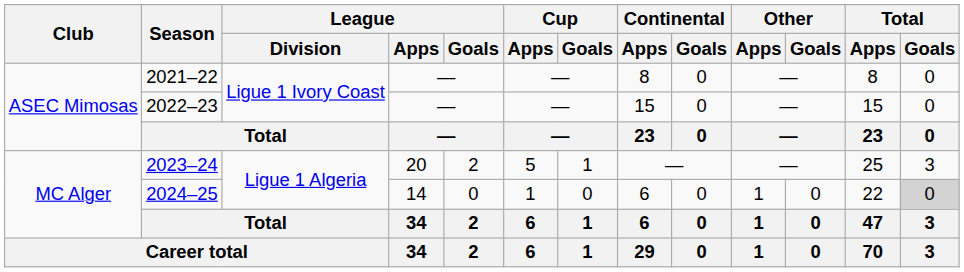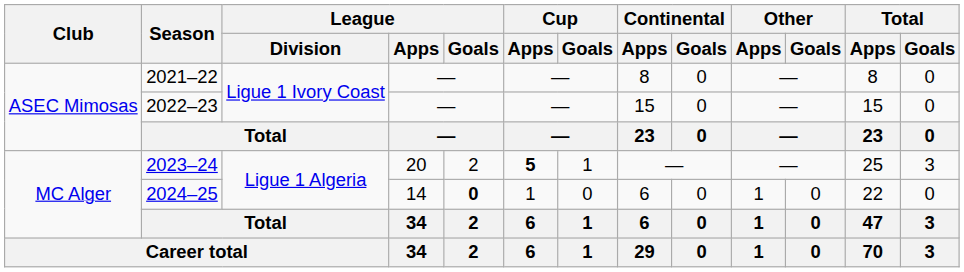2023–24 | Cup / Apps: normal -> bold
2024–25 | League / Goals: normal -> bold
2024–25 | Total / Goals: lightgrey background -> no background
